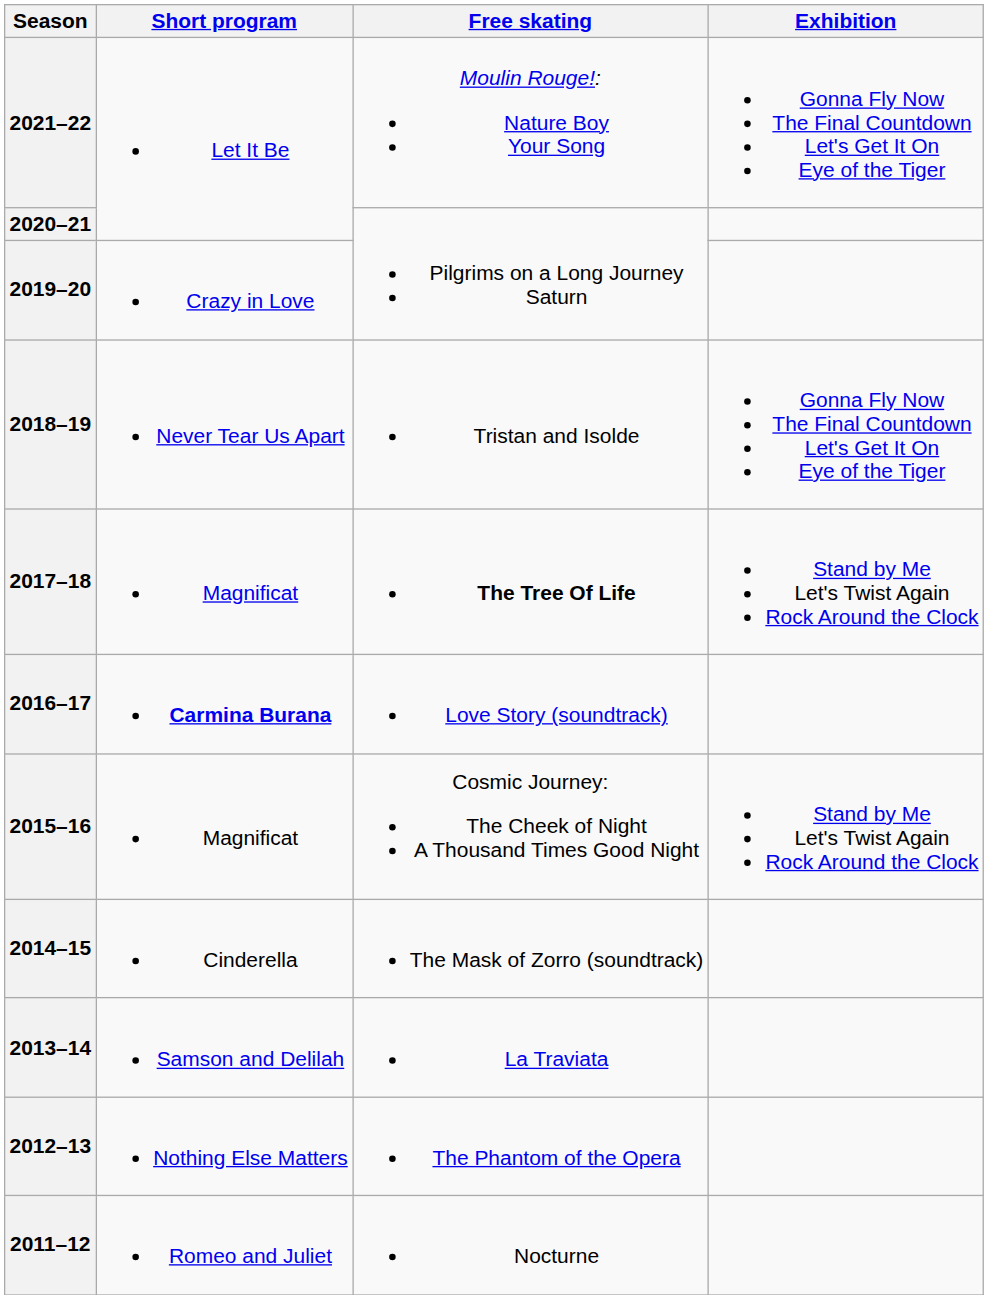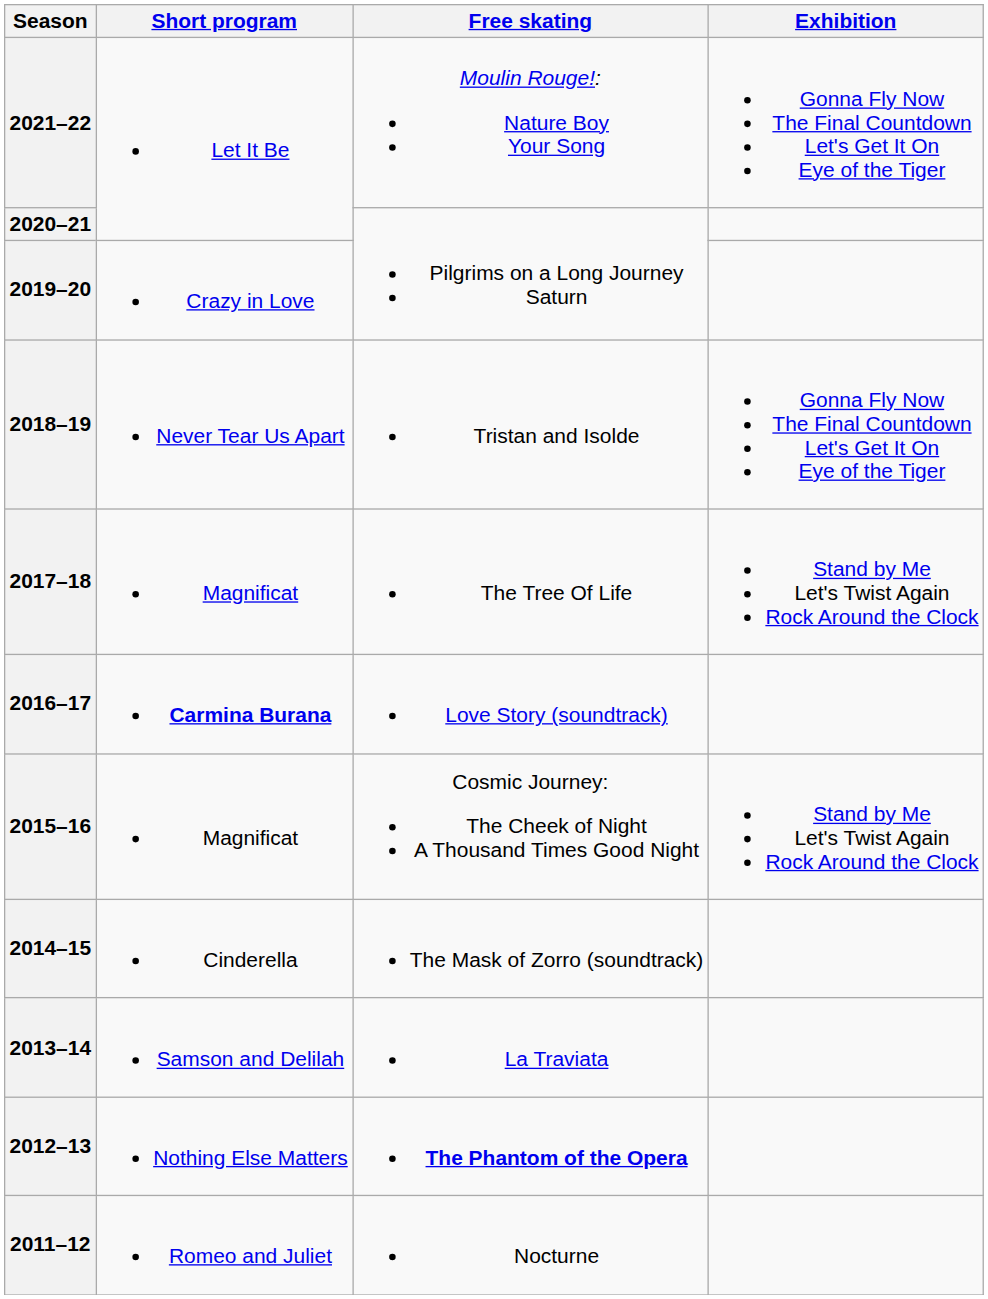2017–18 | Free skating: bold -> normal
2012–13 | Free skating: normal -> bold
